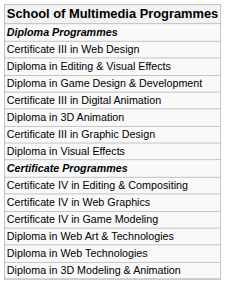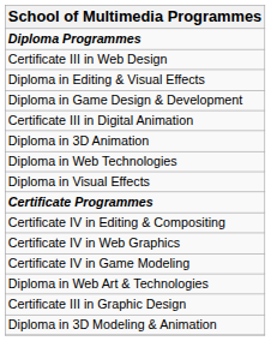row 8 | column 1: Certificate III in Graphic Design -> Diploma in Web Technologies
row 15 | column 1: Diploma in Web Technologies -> Certificate III in Graphic Design
